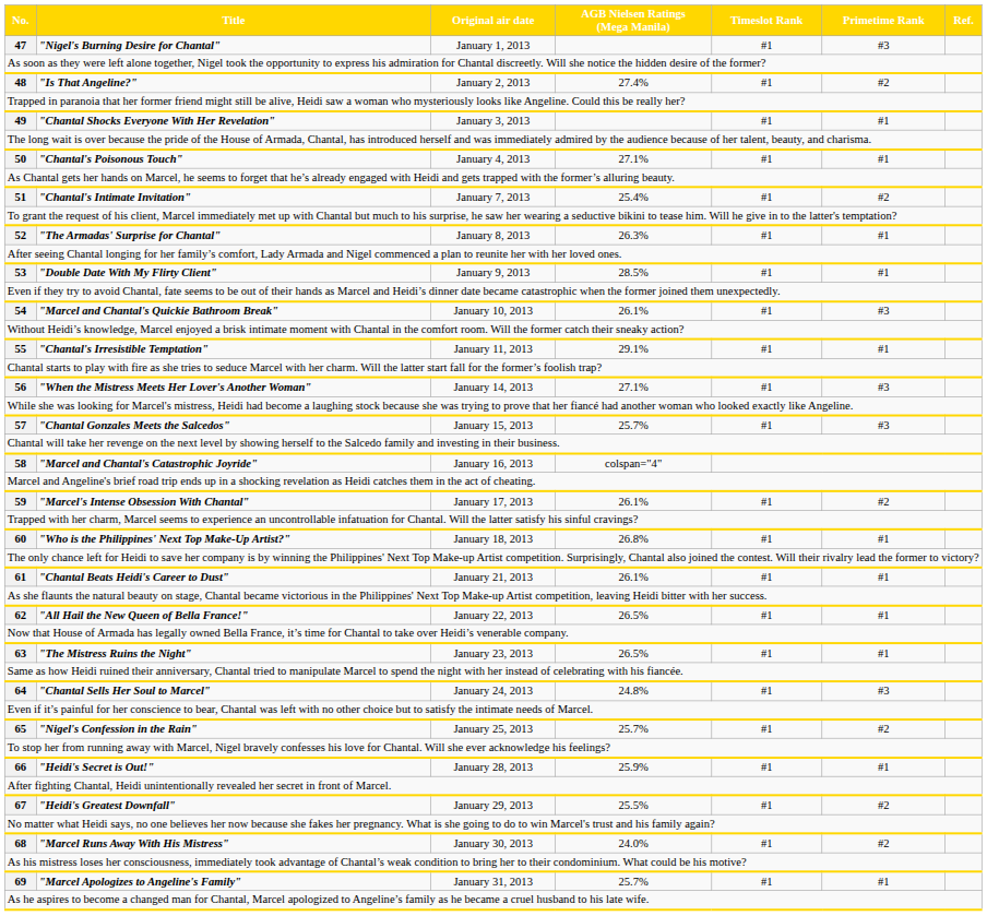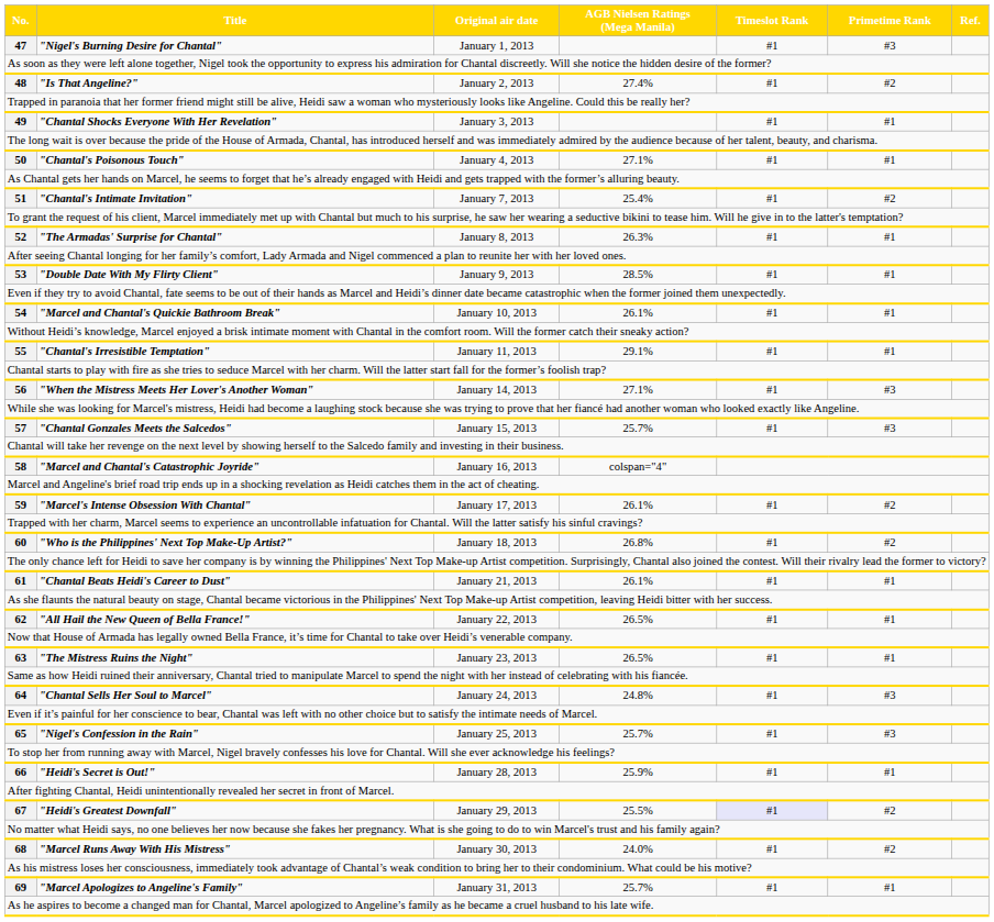54 | Primetime Rank: #3 -> #1
60 | Primetime Rank: #1 -> #2
65 | Primetime Rank: #2 -> #3
67 | Timeslot Rank: no background -> lavender background
